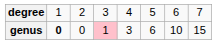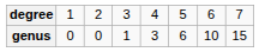genus | column 2: bold -> normal
genus | column 4: pink background -> no background
